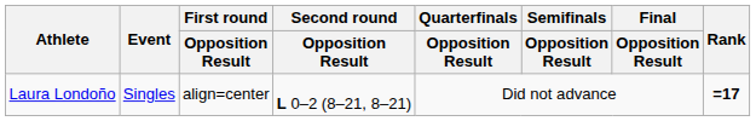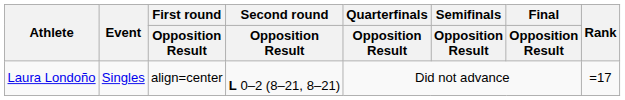Laura Londoño | Rank: bold -> normal
